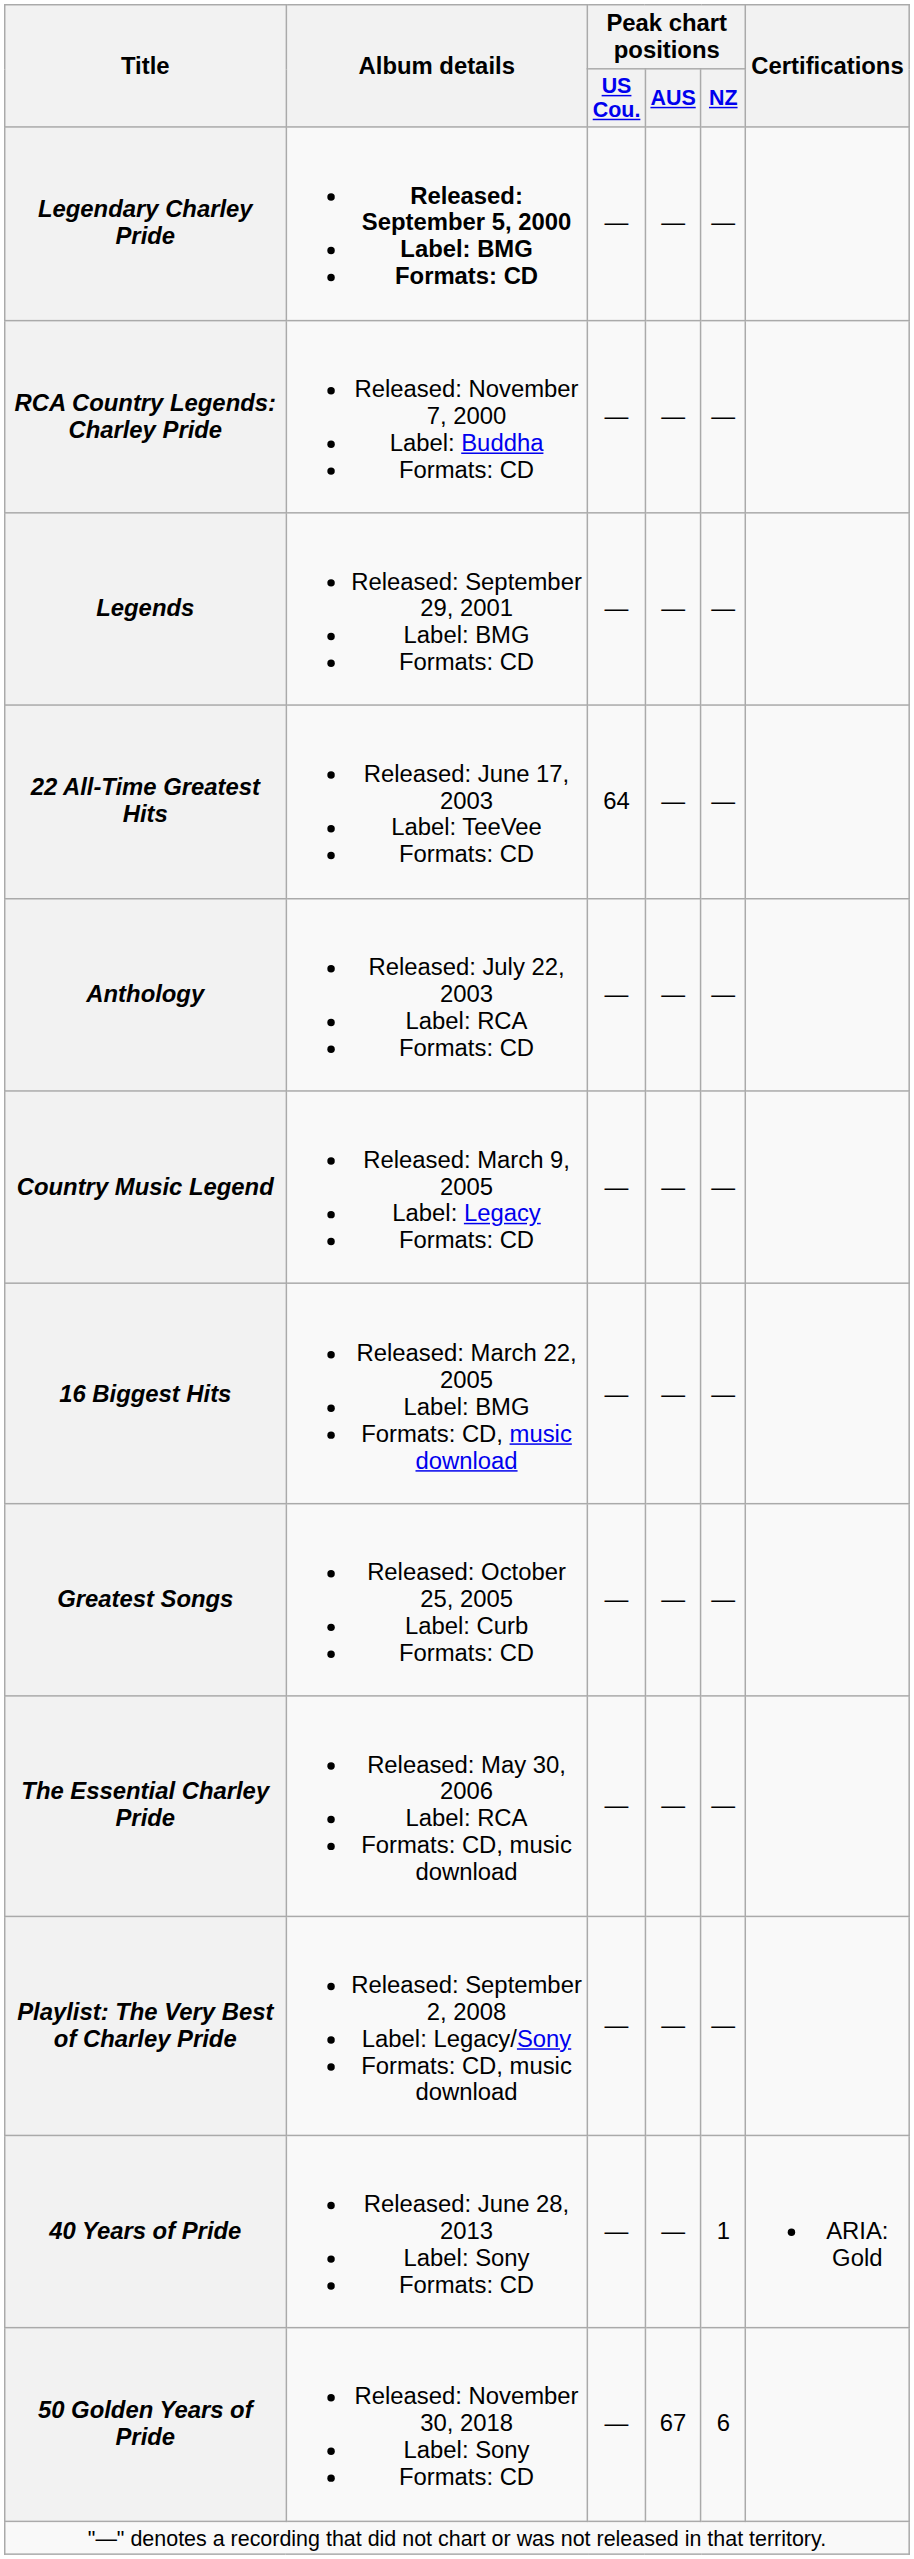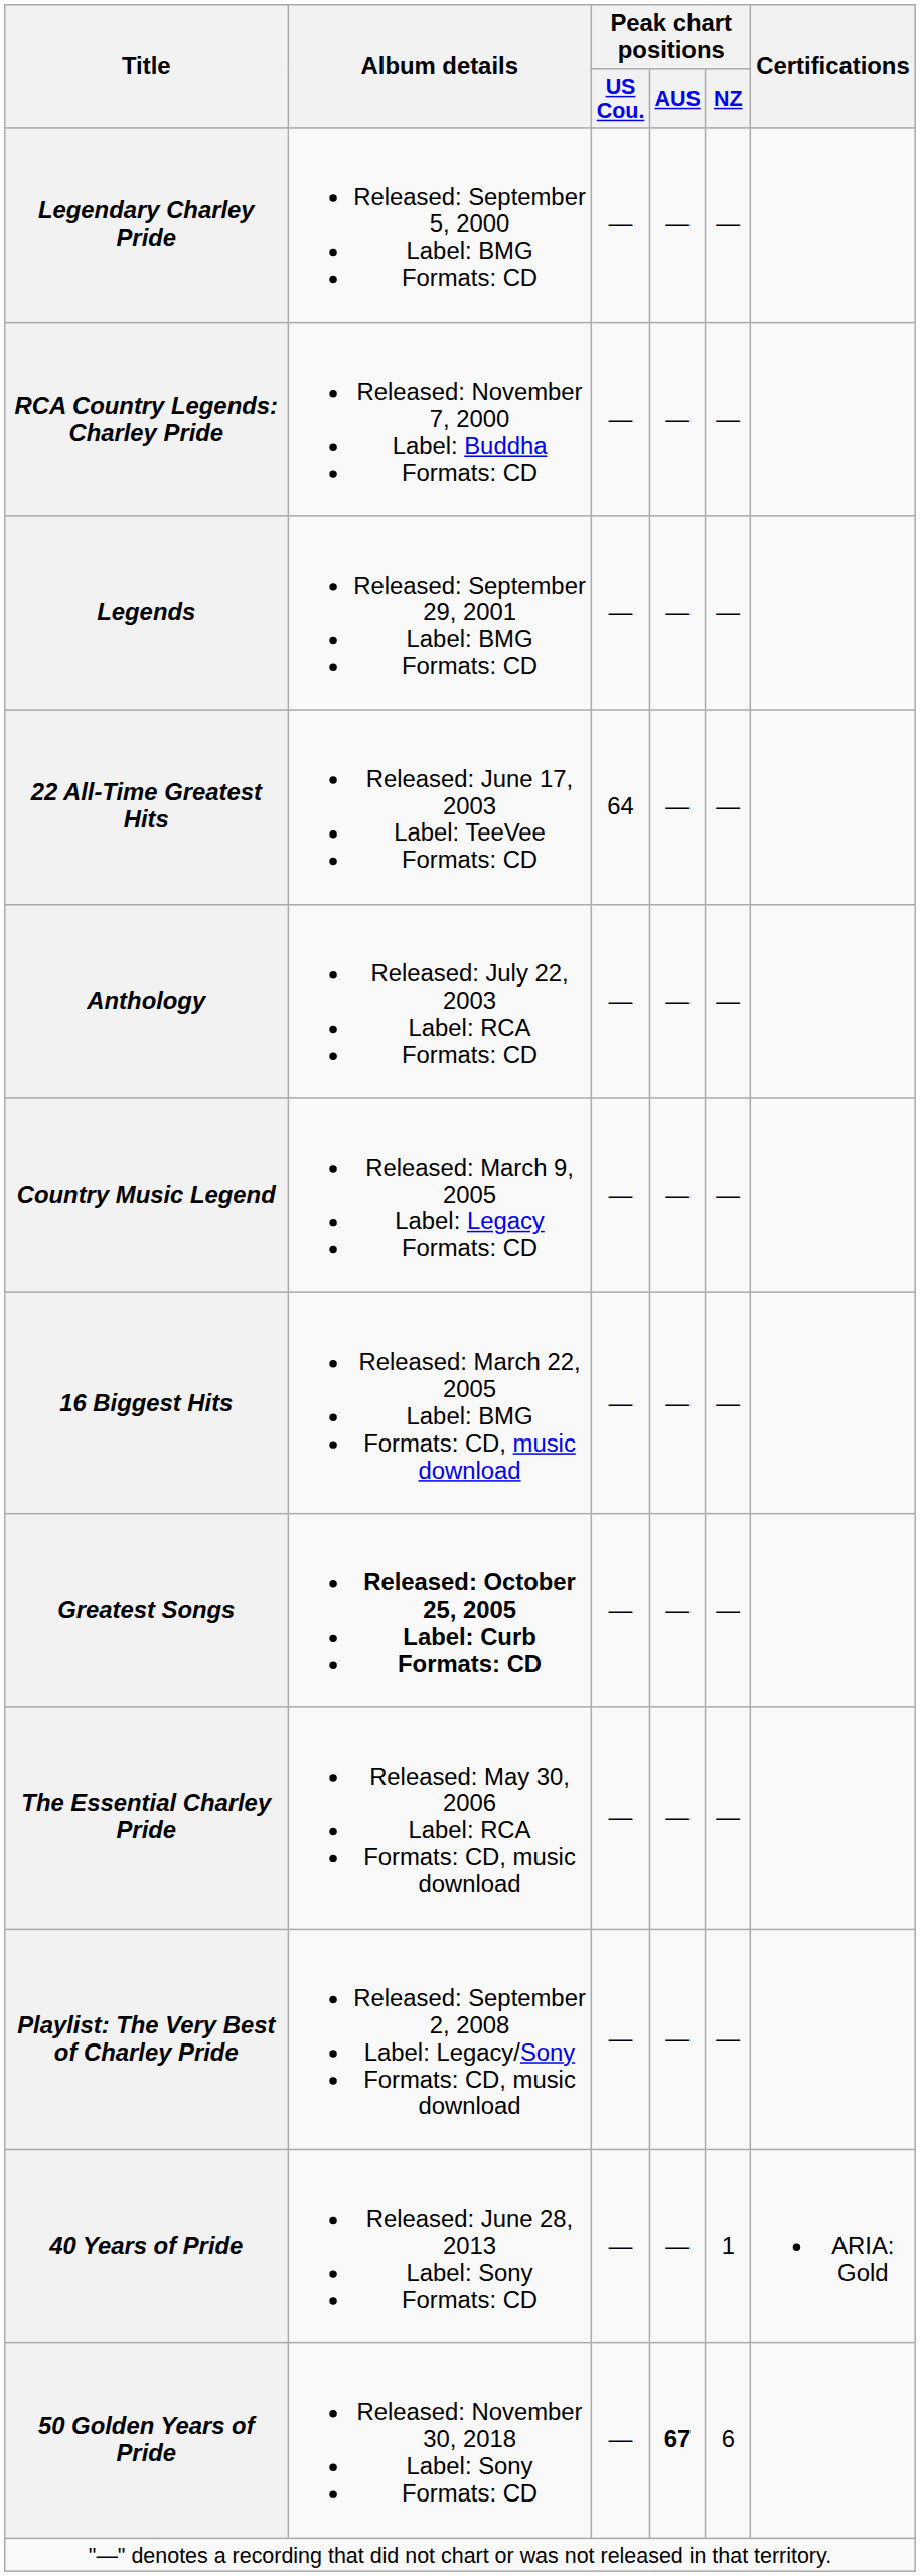Legendary Charley Pride | Album details: bold -> normal
Greatest Songs | Album details: normal -> bold
50 Golden Years of Pride | Peak chart positions / AUS: normal -> bold
